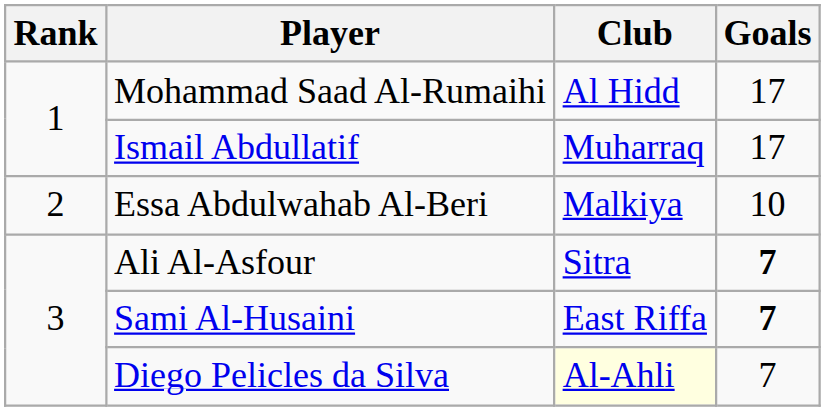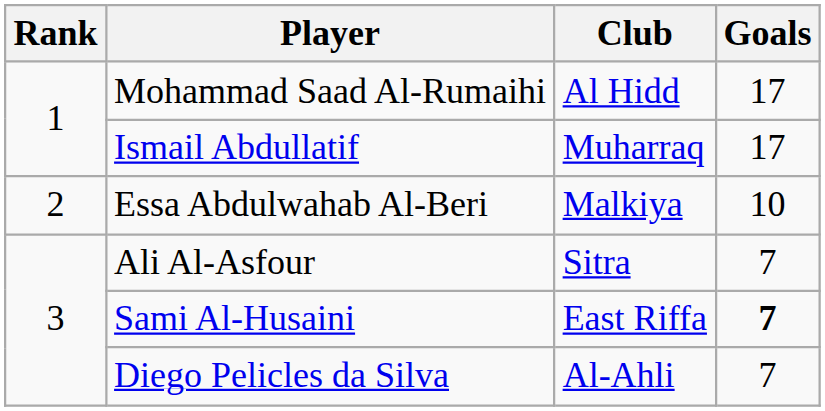Ali Al-Asfour | Goals: bold -> normal
Diego Pelicles da Silva | Club: lightyellow background -> no background
